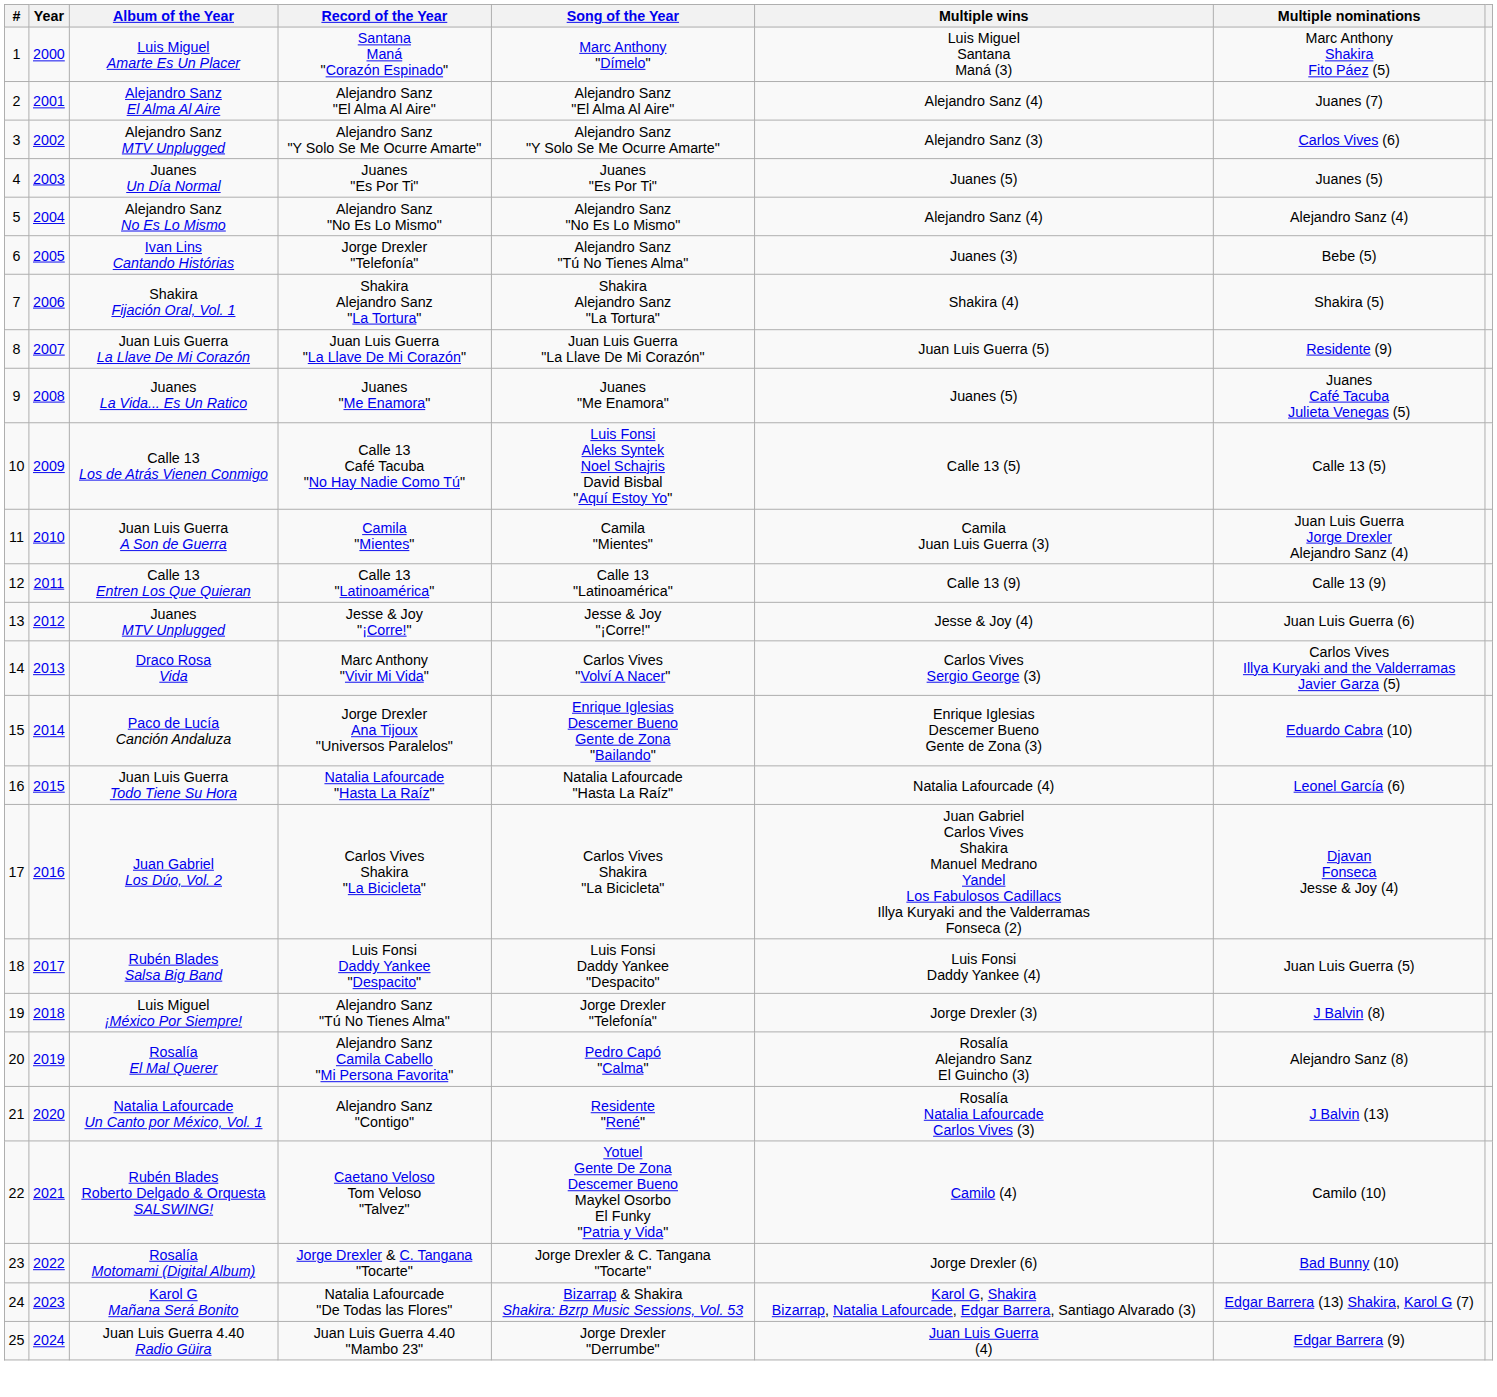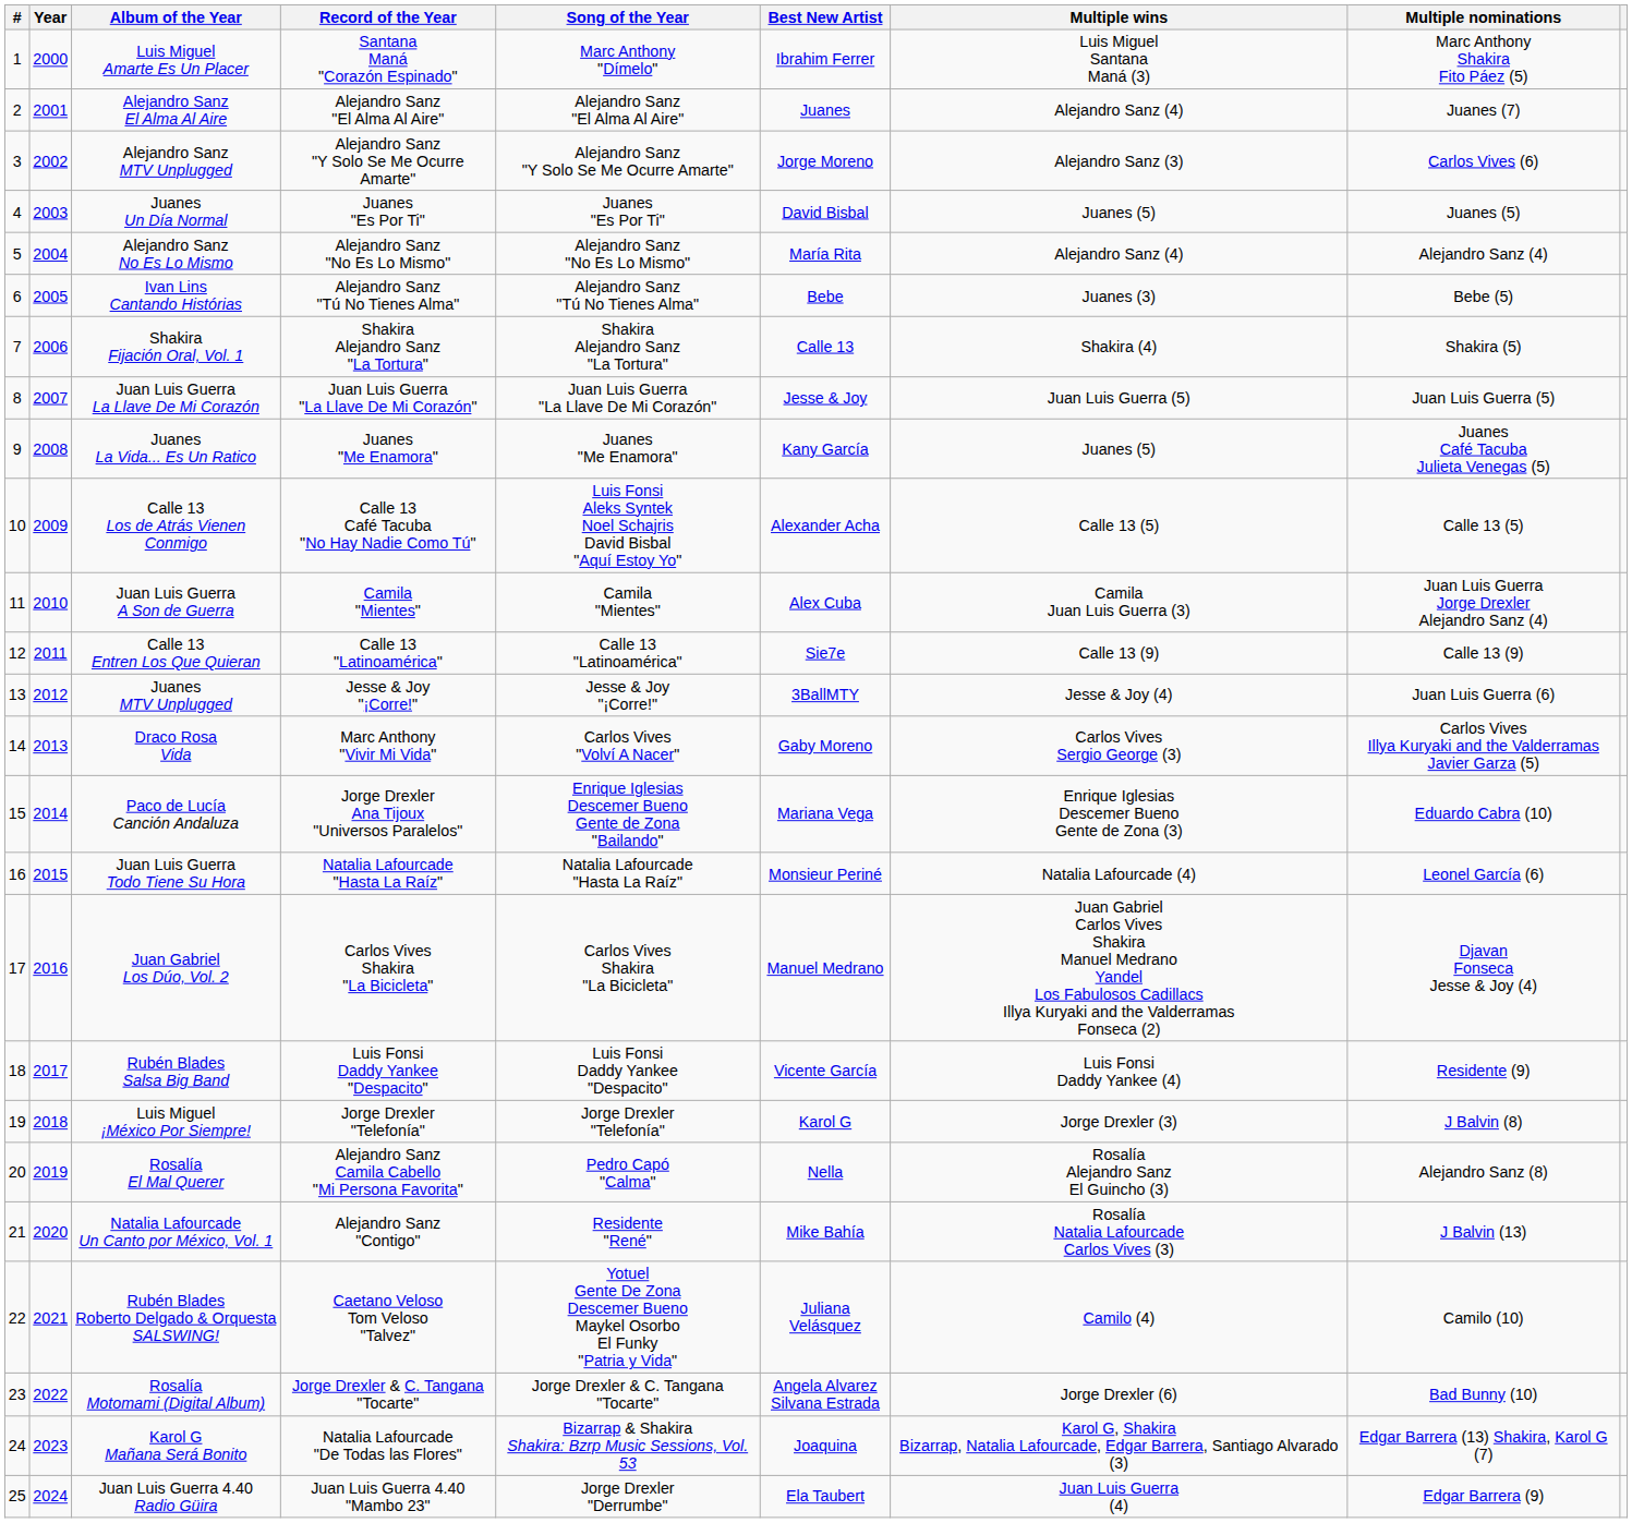+ column: Best New Artist | Ibrahim Ferrer | Juanes | Jorge Moreno | David Bisbal | María Rita | Bebe | Calle 13 | Jesse & Joy | Kany García | Alexander Acha | Alex Cuba | Sie7e | 3BallMTY | Gaby Moreno | Mariana Vega | Monsieur Periné | Manuel Medrano | Vicente García | Karol G | Nella | Mike Bahía | Juliana Velásquez | Angela Alvarez Silvana Estrada | Joaquina | Ela Taubert
Ivan Lins Cantando Histórias | Record of the Year: Jorge Drexler "Telefonía" -> Alejandro Sanz "Tú No Tienes Alma"
Juan Luis Guerra La Llave De Mi Corazón | Multiple nominations: Residente (9) -> Juan Luis Guerra (5)
Rubén Blades Salsa Big Band | Multiple nominations: Juan Luis Guerra (5) -> Residente (9)
Luis Miguel ¡México Por Siempre! | Record of the Year: Alejandro Sanz "Tú No Tienes Alma" -> Jorge Drexler "Telefonía"
